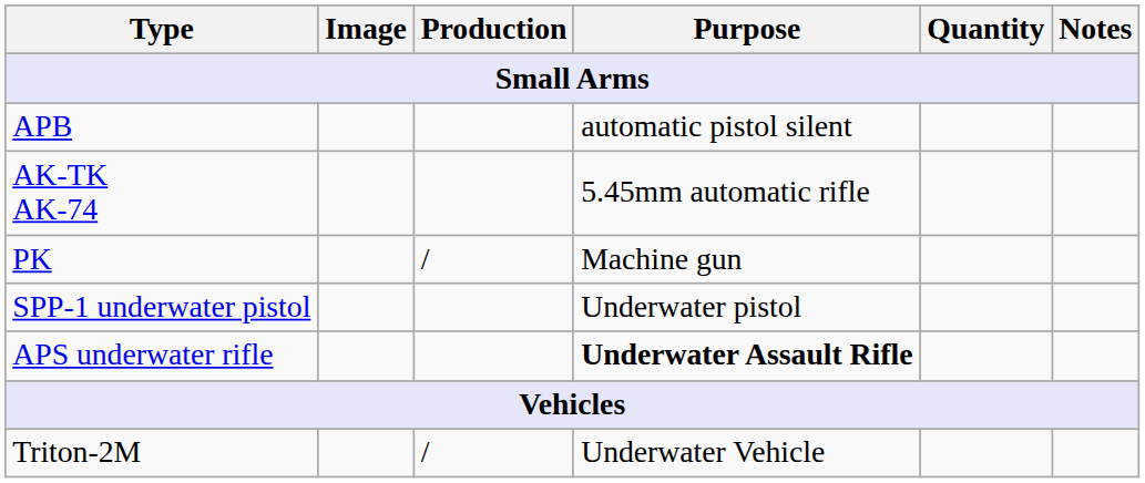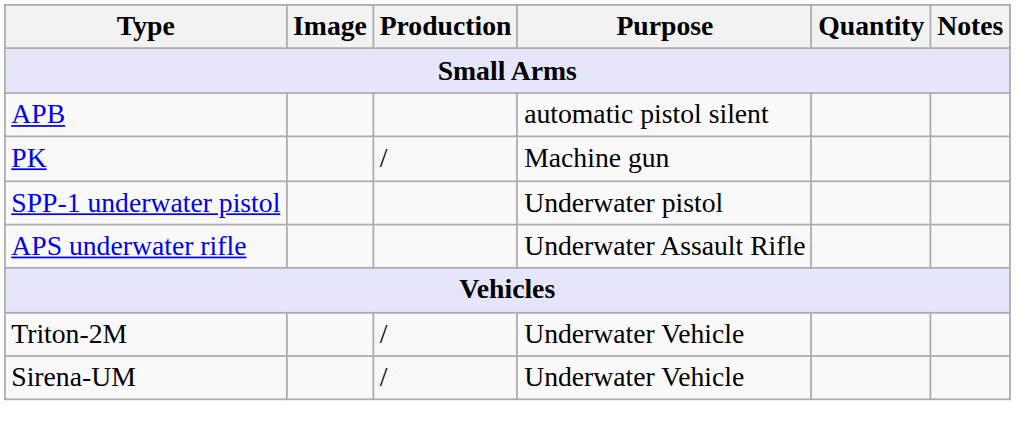- row: AK-TK AK-74 | 5.45mm automatic rifle
APS underwater rifle | Purpose: bold -> normal
+ row: Sirena-UM | / | Underwater Vehicle
